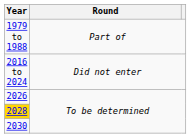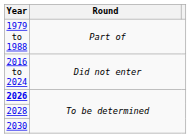2026 | Year: normal -> bold
2028 | Year: gold background -> no background
